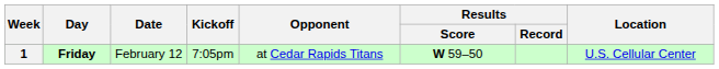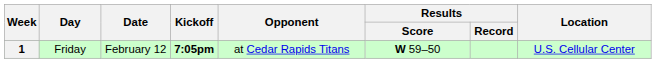1 | Day: bold -> normal
1 | Kickoff: normal -> bold
